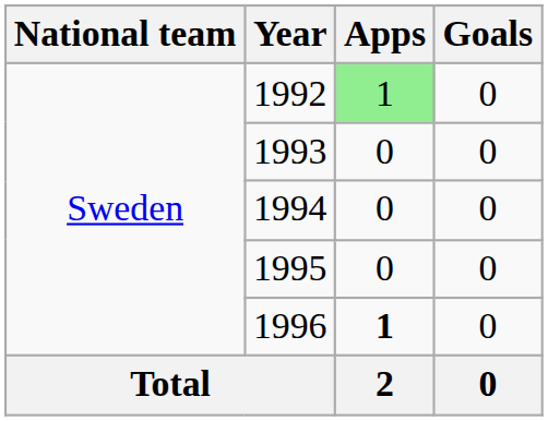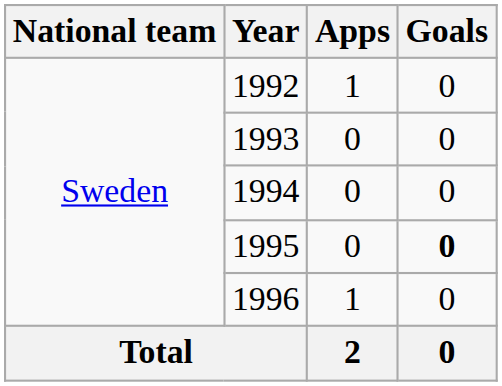1992 | Apps: lightgreen background -> no background
1995 | Goals: normal -> bold
1996 | Apps: bold -> normal
